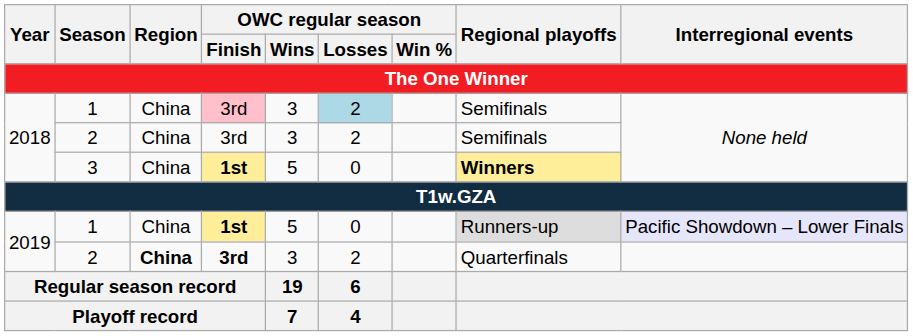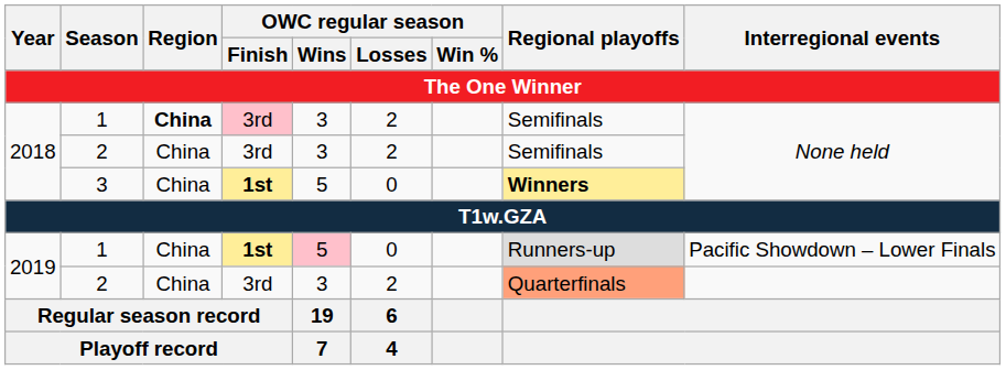2018 / 1 | Region / The One Winner: normal -> bold
2018 / 1 | OWC regular season / Losses / The One Winner: lightblue background -> no background
2019 / 1 | OWC regular season / Wins / The One Winner: no background -> pink background
2019 / 1 | Interregional events / The One Winner: lavender background -> no background
2019 / 2 | Region / The One Winner: bold -> normal
2019 / 2 | OWC regular season / Finish / The One Winner: bold -> normal
2019 / 2 | Regional playoffs / The One Winner: no background -> lightsalmon background
